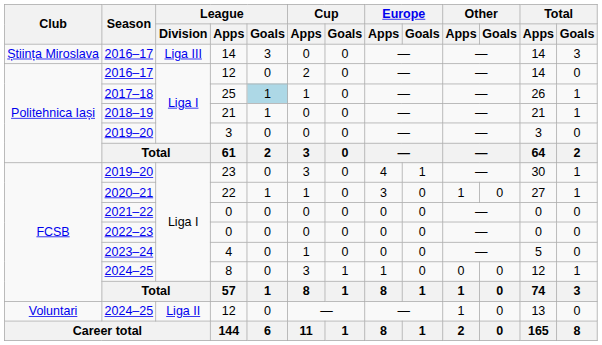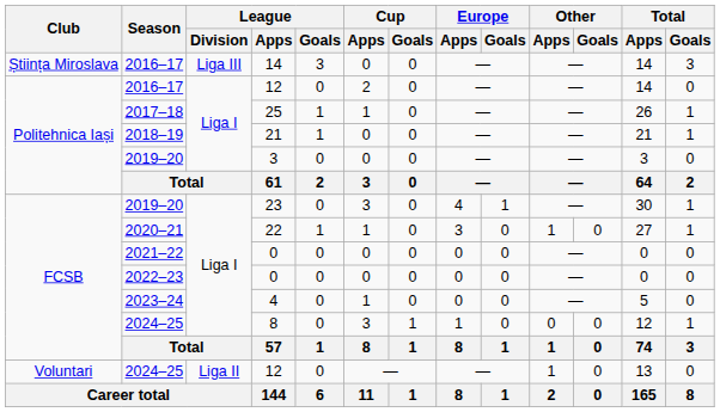25 | League / Goals: lightblue background -> no background
